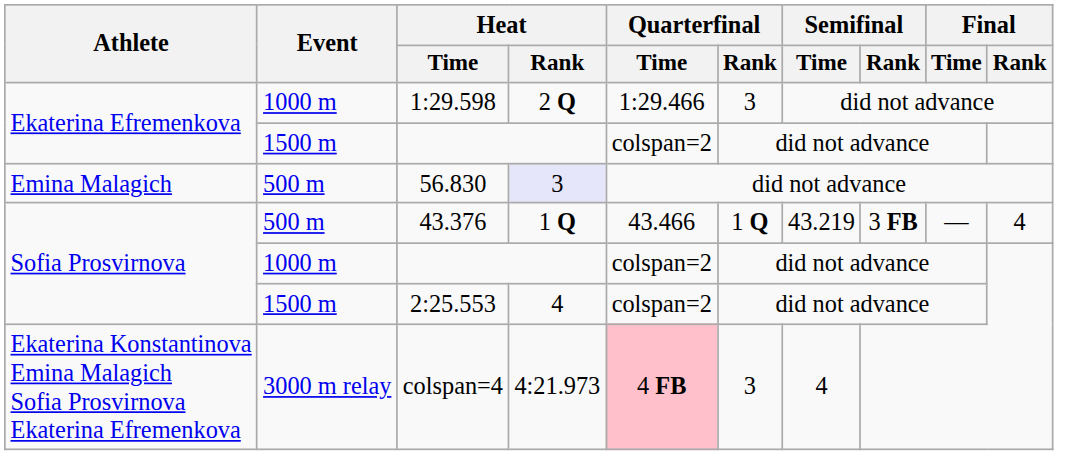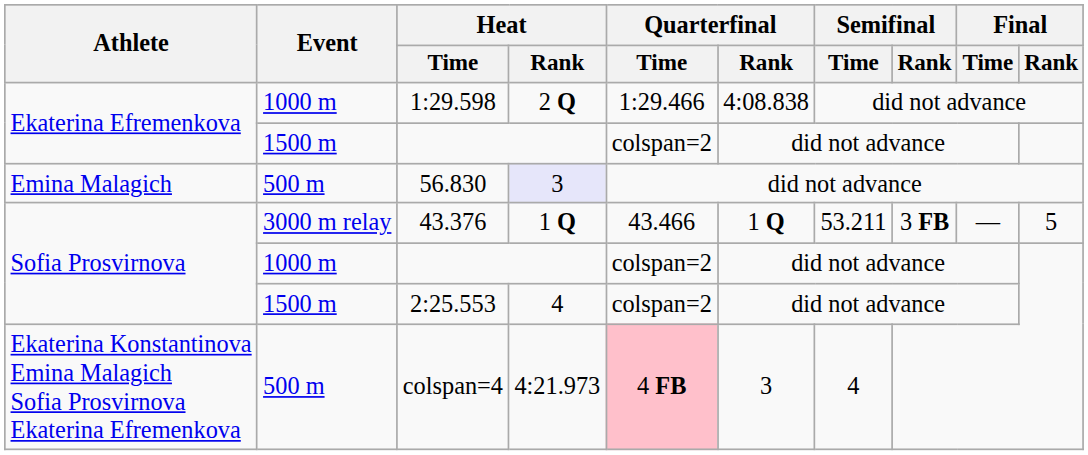1:29.598 | Quarterfinal / Rank: 3 -> 4:08.838
43.376 | Event: 500 m -> 3000 m relay
43.376 | Semifinal / Time: 43.219 -> 53.211
43.376 | Final / Rank: 4 -> 5
colspan=4 | Event: 3000 m relay -> 500 m
